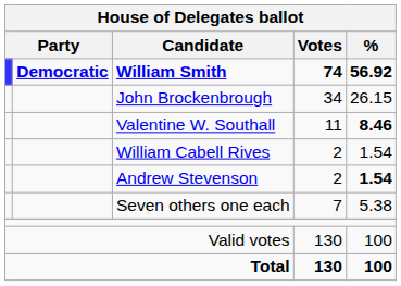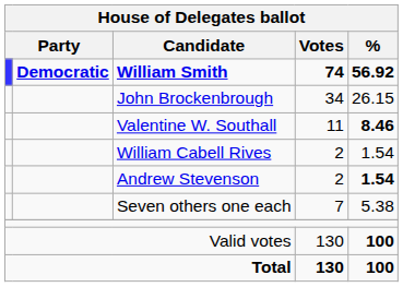Valid votes | House of Delegates ballot / %: normal -> bold
